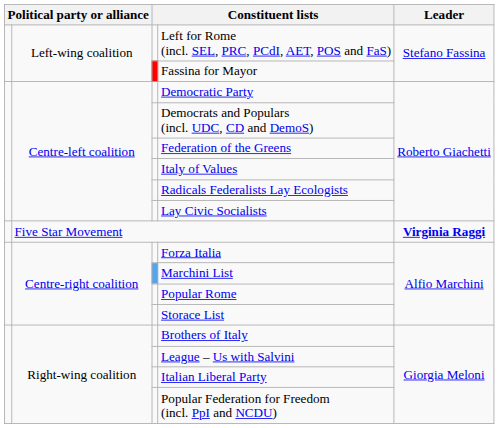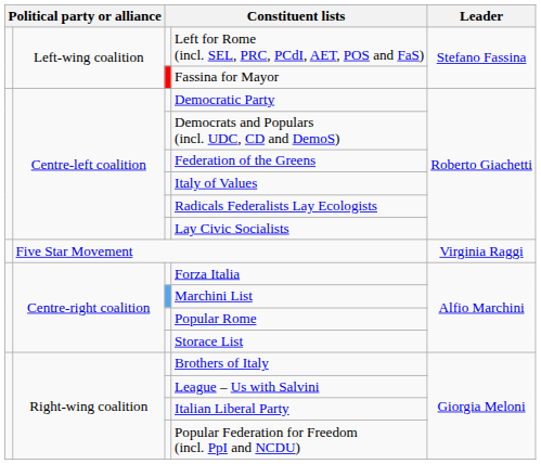Five Star Movement | Leader: bold -> normal
